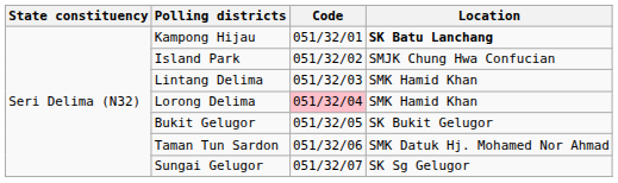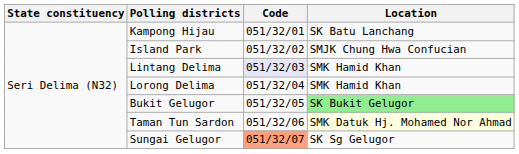Kampong Hijau | Location: bold -> normal
Lintang Delima | Code: no background -> lavender background
Lorong Delima | Code: pink background -> no background
Bukit Gelugor | Location: no background -> lightgreen background
Taman Tun Sardon | Location: no background -> lightyellow background
Sungai Gelugor | Code: no background -> lightsalmon background
